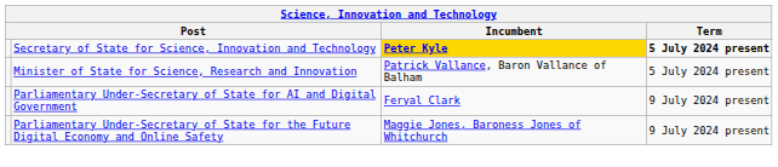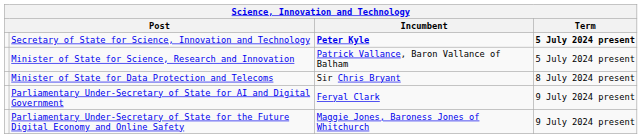Secretary of State for Science, Innovation and Technology | Incumbent: gold background -> no background
+ row: Minister of State for Data Protection and Telecoms | Sir Chris Bryant | 8 July 2024 present
